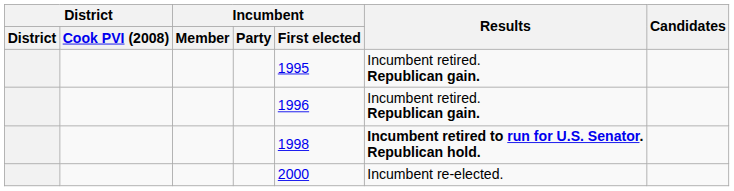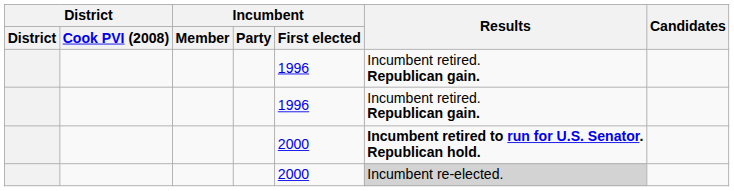row 3 | Incumbent / First elected: 1995 -> 1996
row 5 | Incumbent / First elected: 1998 -> 2000
row 6 | Results: no background -> lightgrey background
